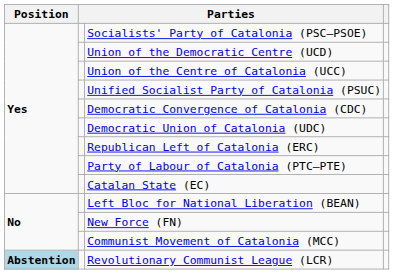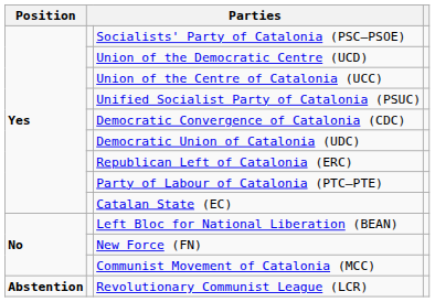Revolutionary Communist League (LCR) | Position: lightblue background -> no background
